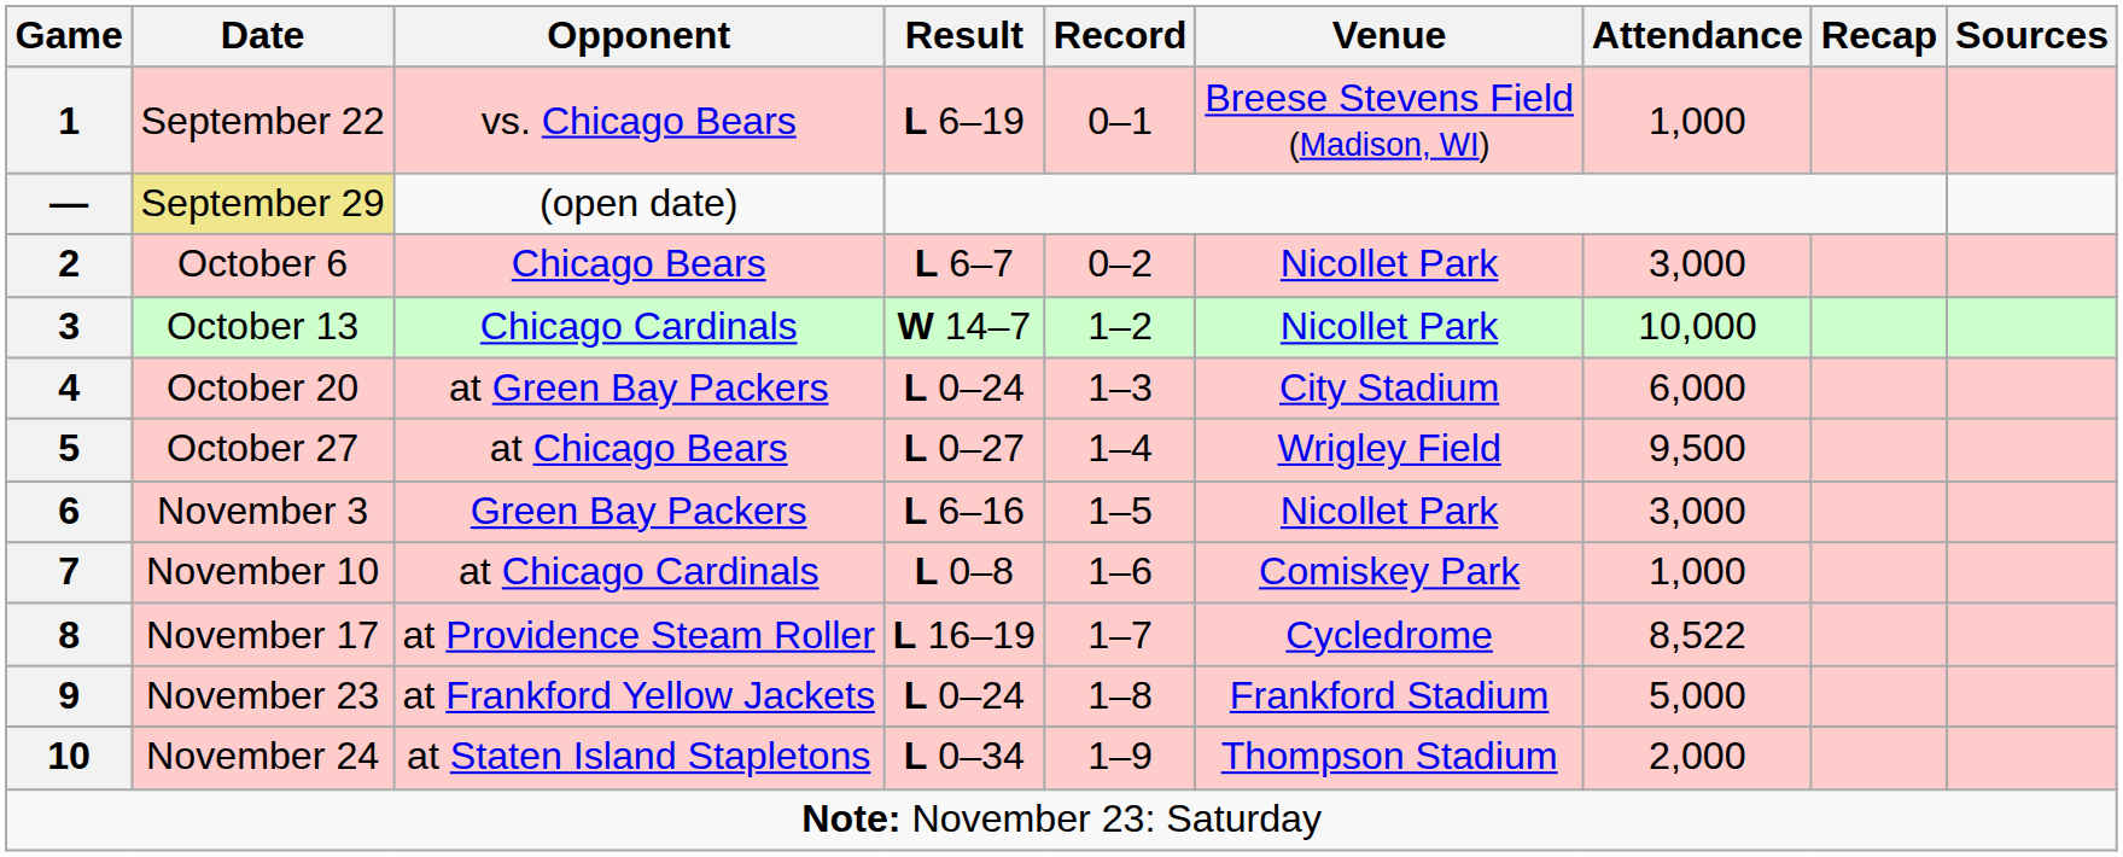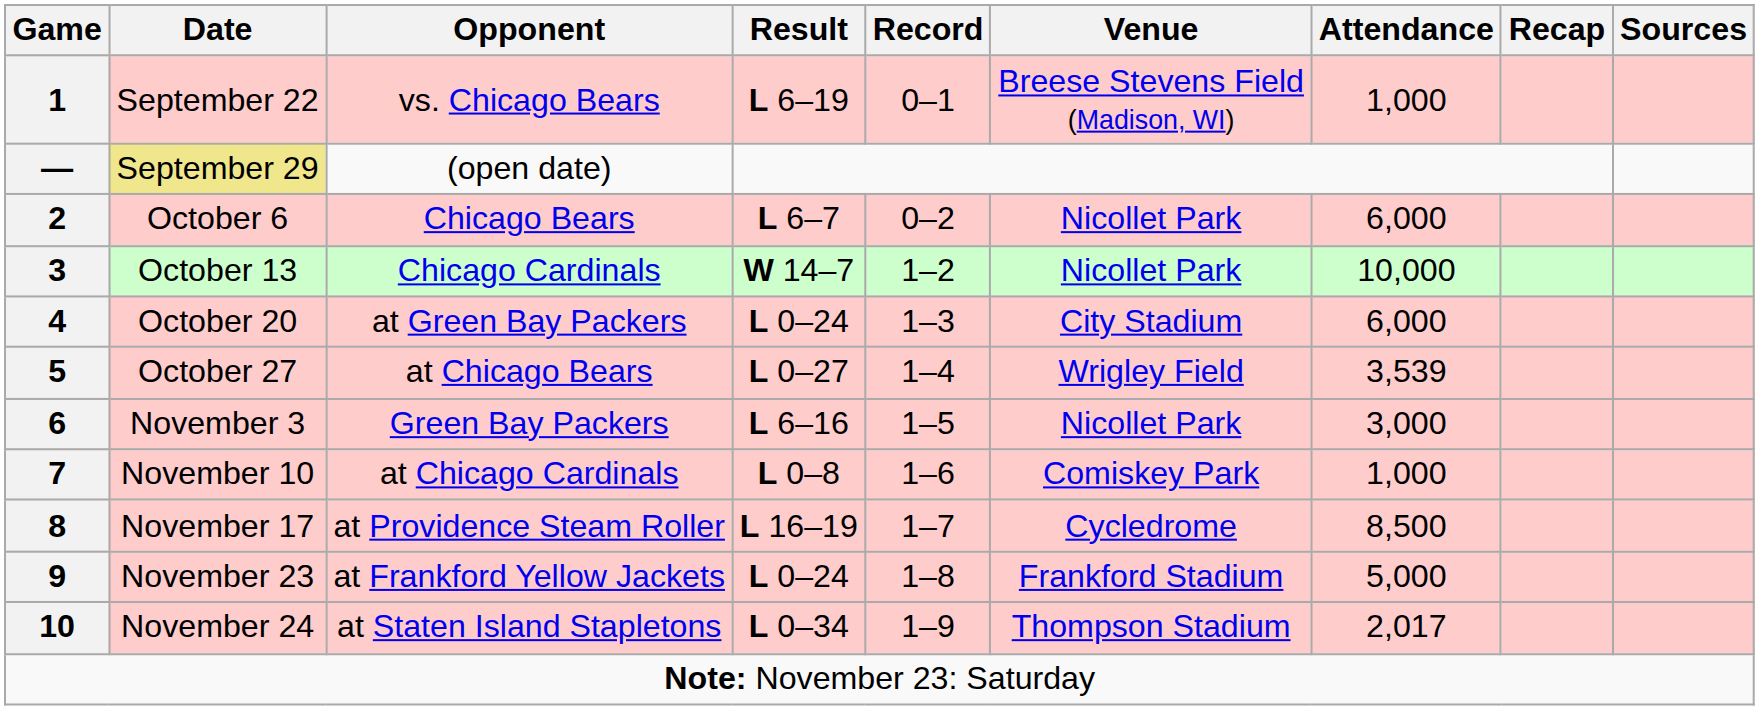2 | Attendance: 3,000 -> 6,000
5 | Attendance: 9,500 -> 3,539
8 | Attendance: 8,522 -> 8,500
10 | Attendance: 2,000 -> 2,017
